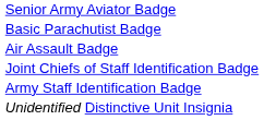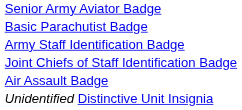row 3 | column 1: Air Assault Badge -> Army Staff Identification Badge
row 5 | column 1: Army Staff Identification Badge -> Air Assault Badge
